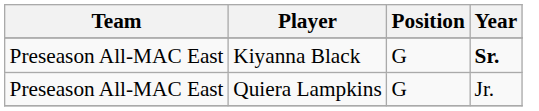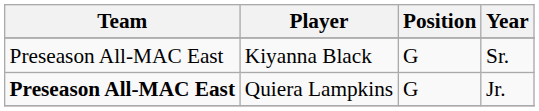row 2 | Year: bold -> normal
row 3 | Team: normal -> bold
